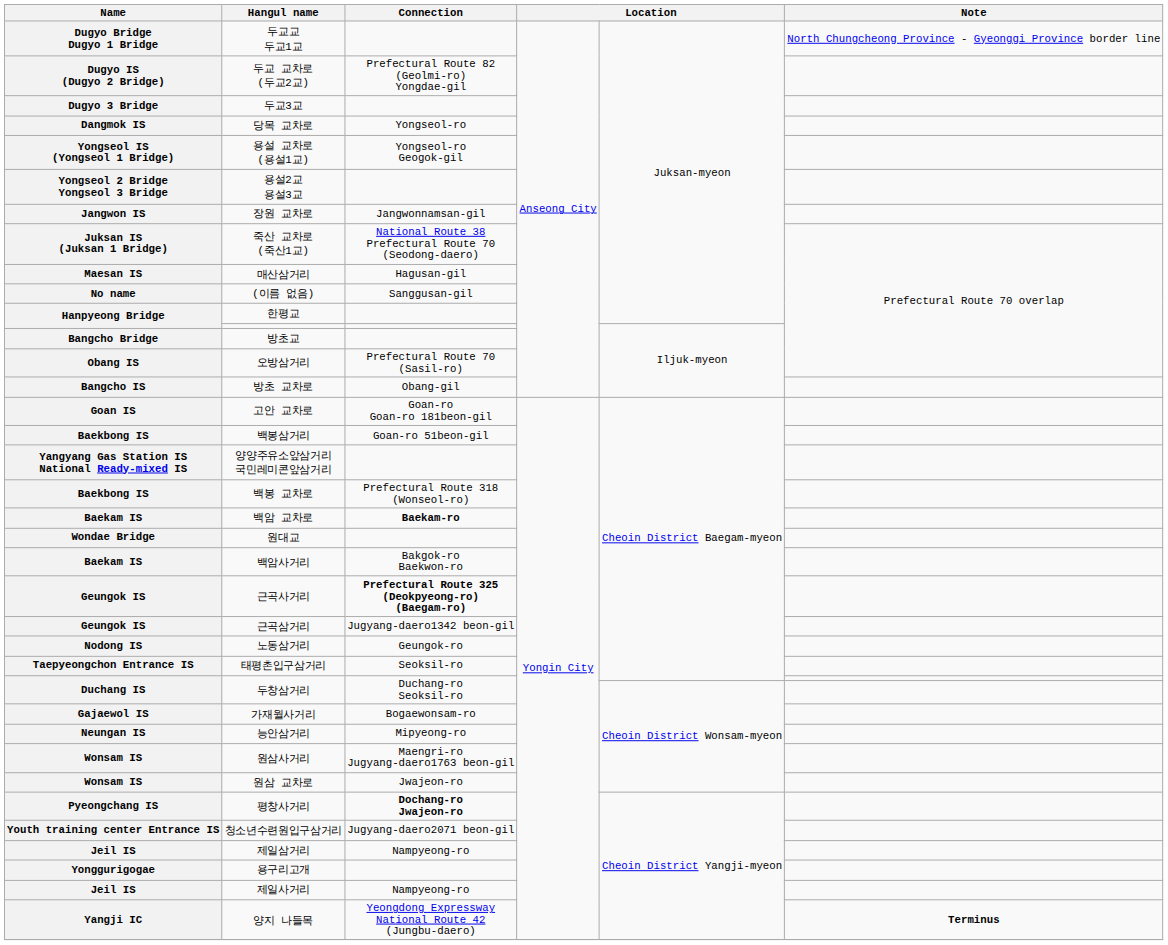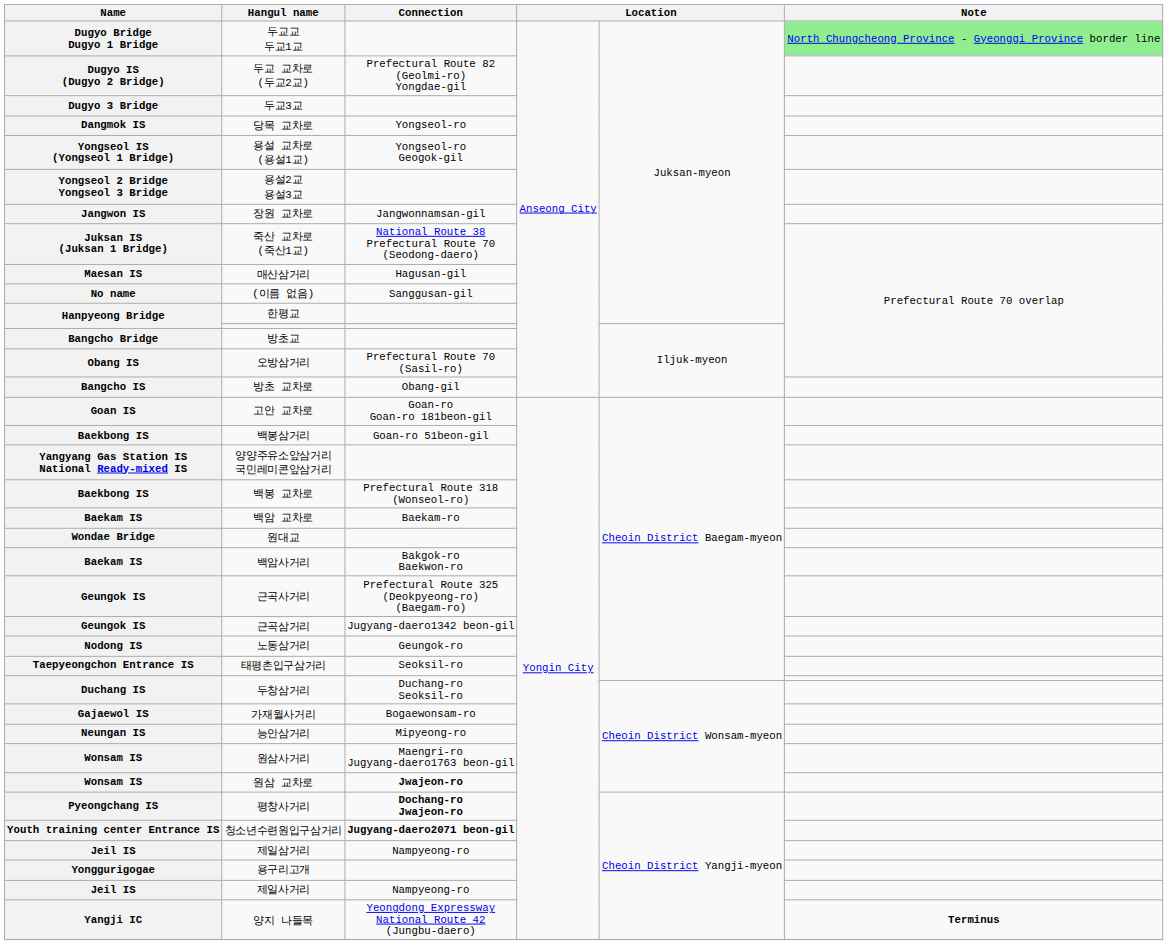두교교 두교1교 | Note: no background -> lightgreen background
백암 교차로 | Connection: bold -> normal
근곡사거리 | Connection: bold -> normal
원삼 교차로 | Connection: normal -> bold
청소년수련원입구삼거리 | Connection: normal -> bold
